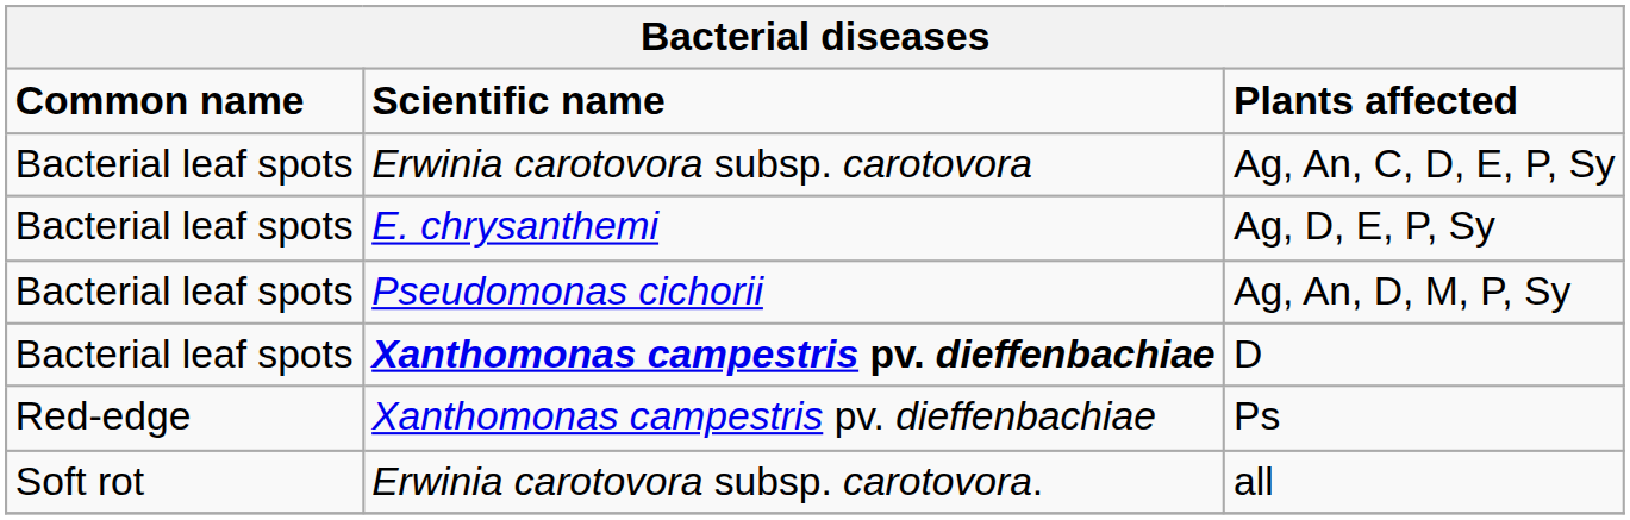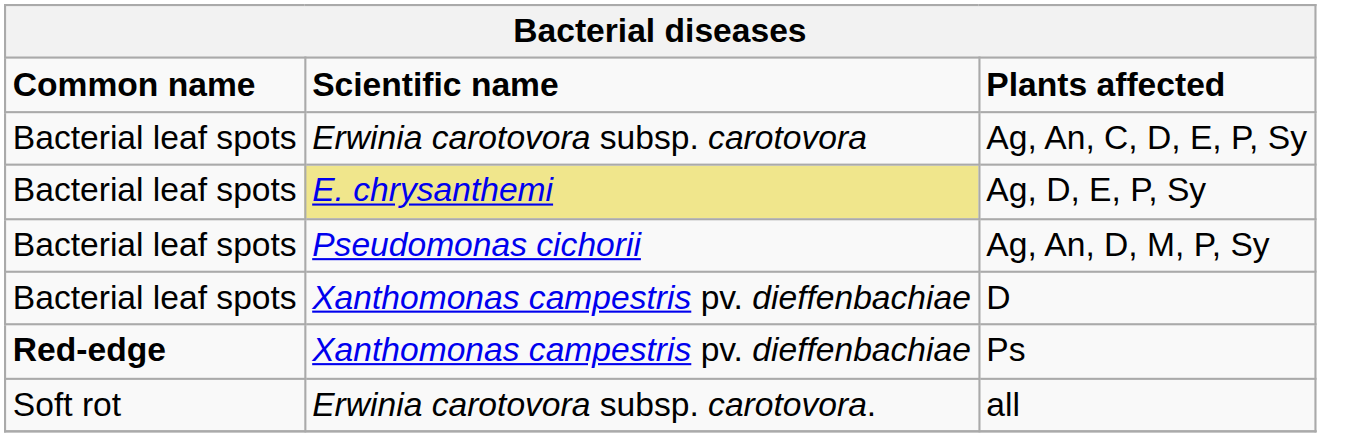Ag, D, E, P, Sy | Scientific name: no background -> khaki background
D | Scientific name: bold -> normal
Ps | Common name: normal -> bold
